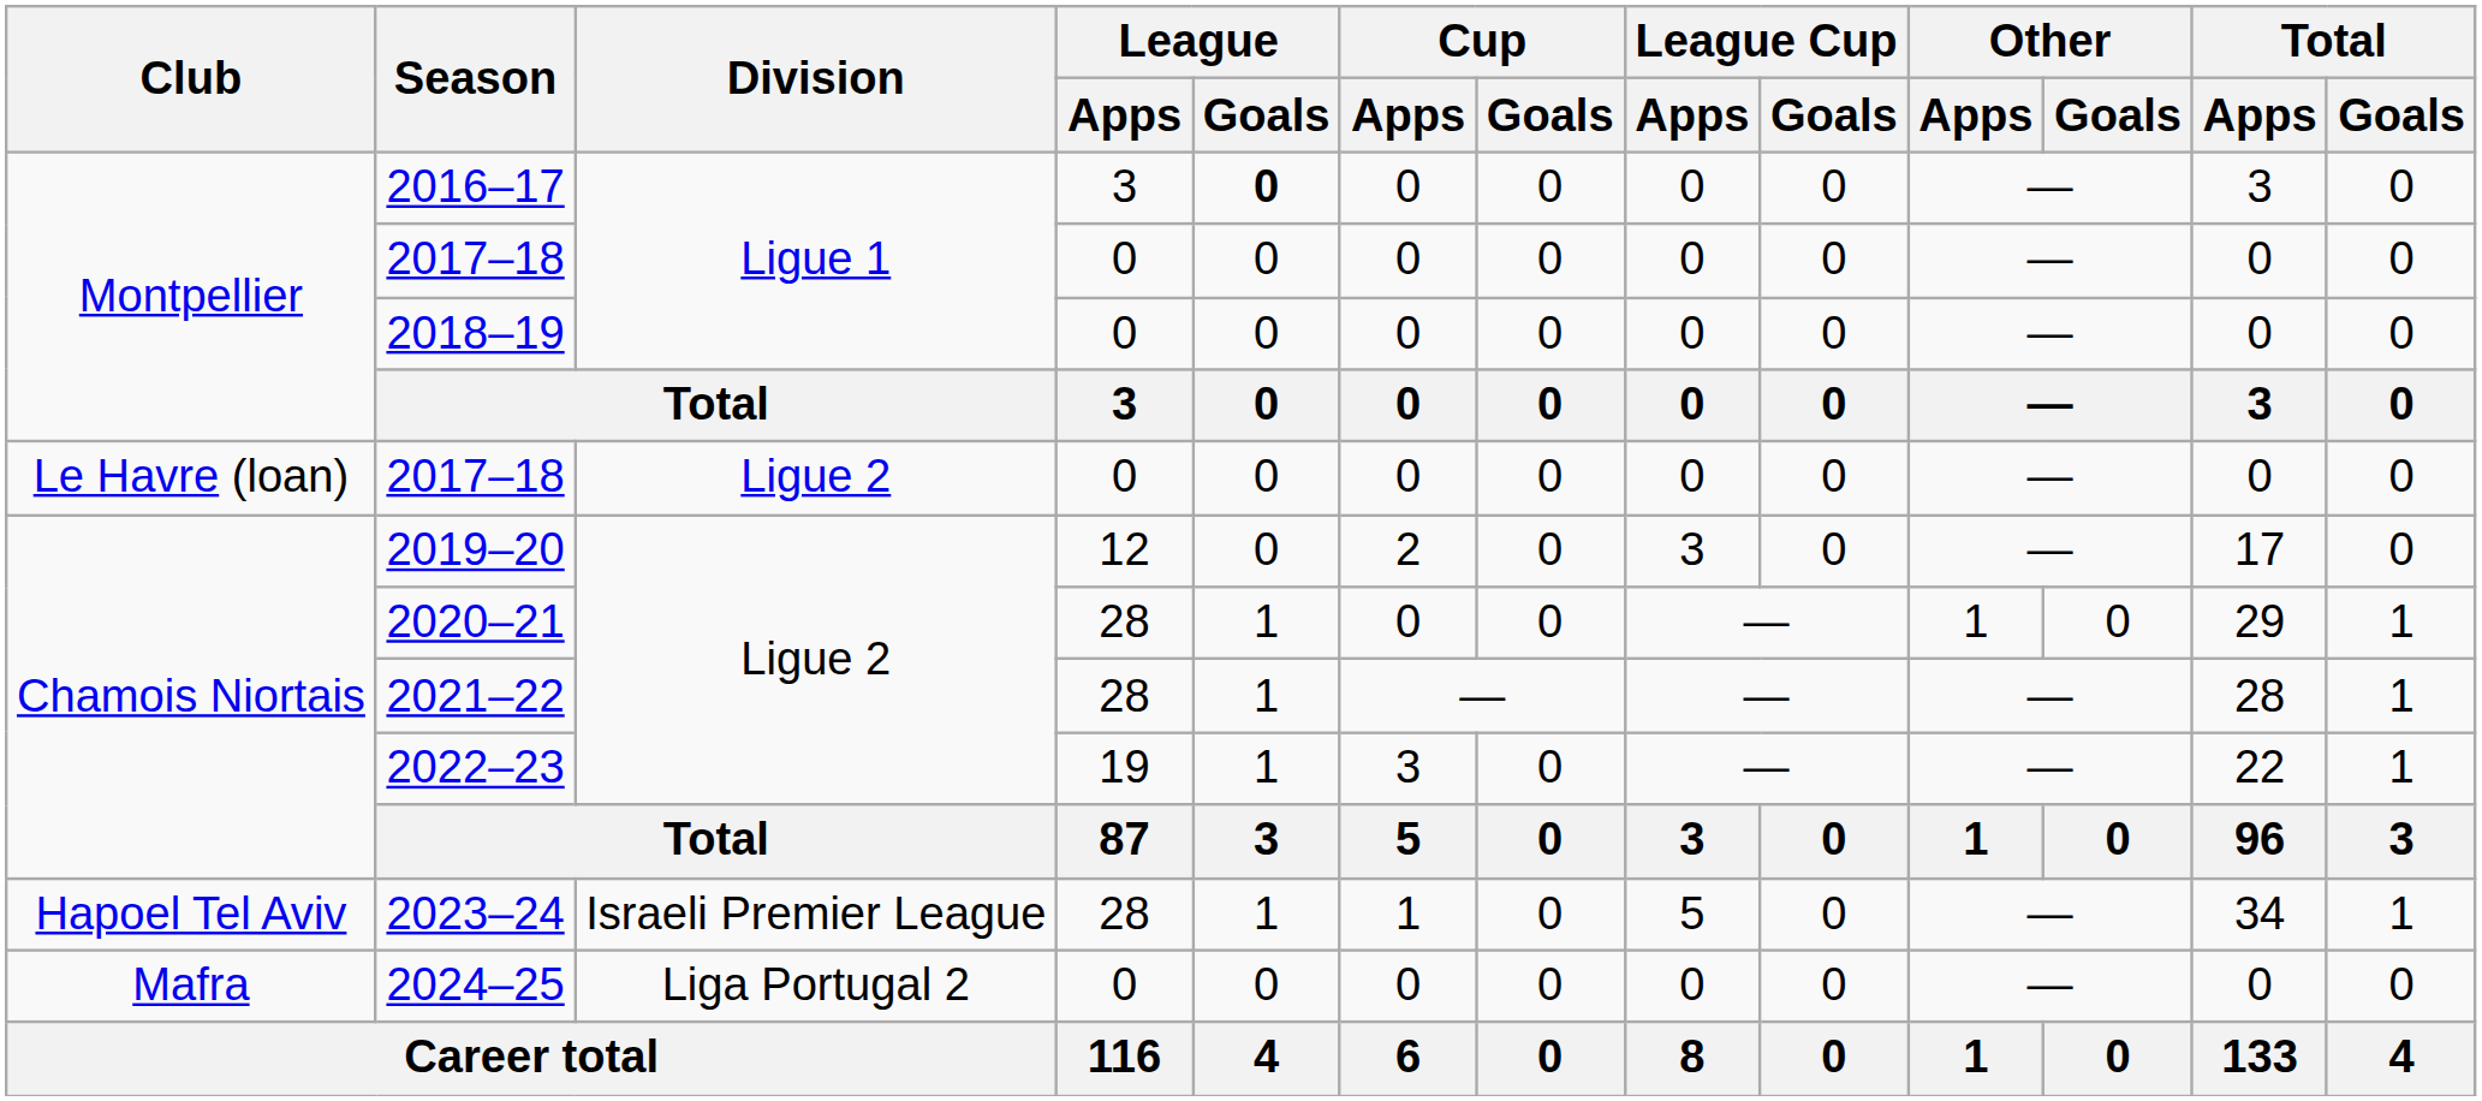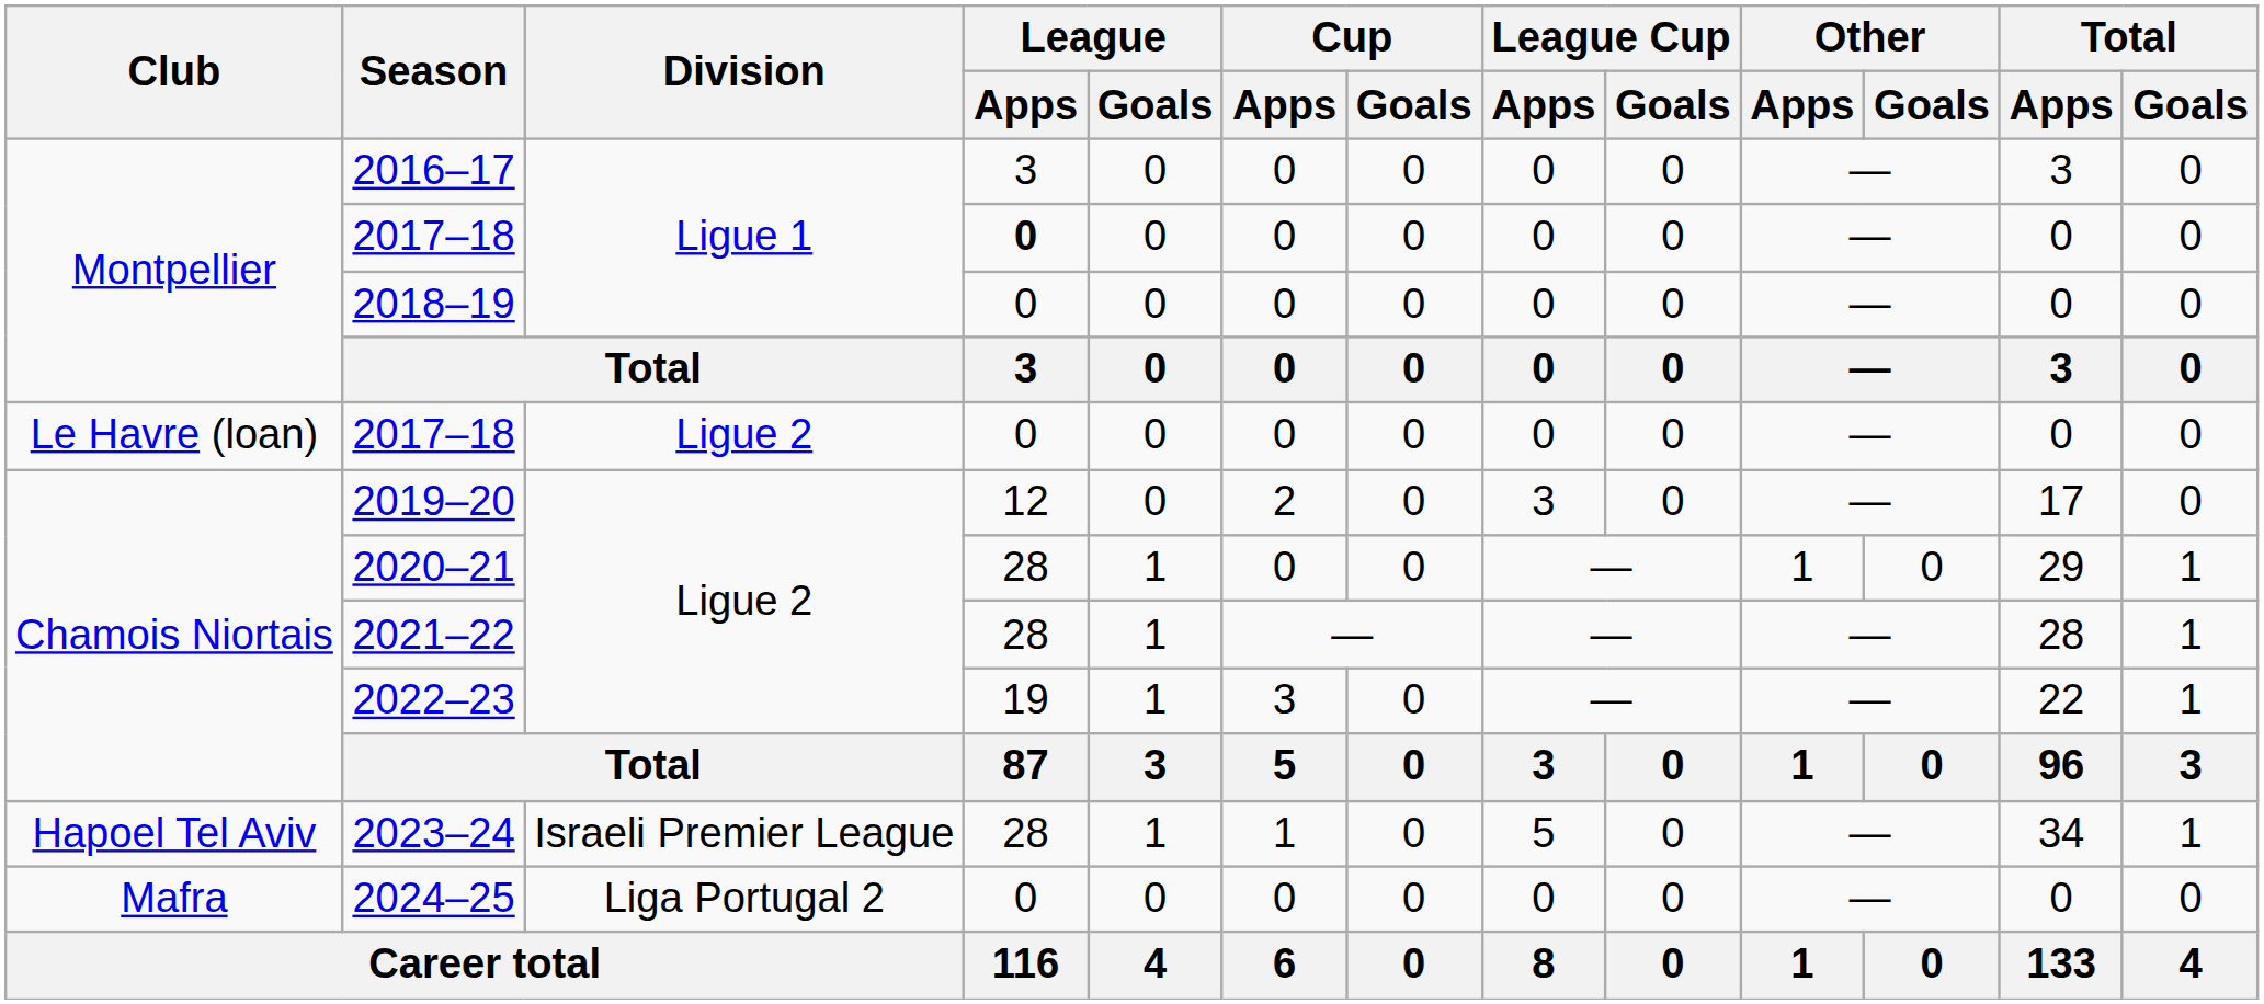2016–17 | League / Goals: bold -> normal
Montpellier / 2017–18 | League / Apps: normal -> bold
